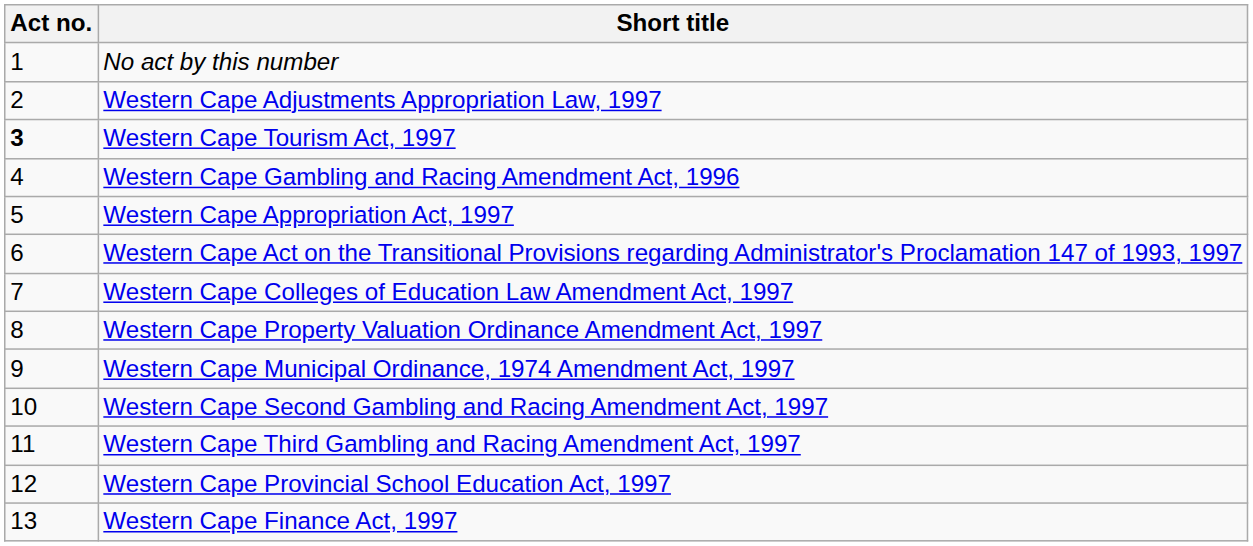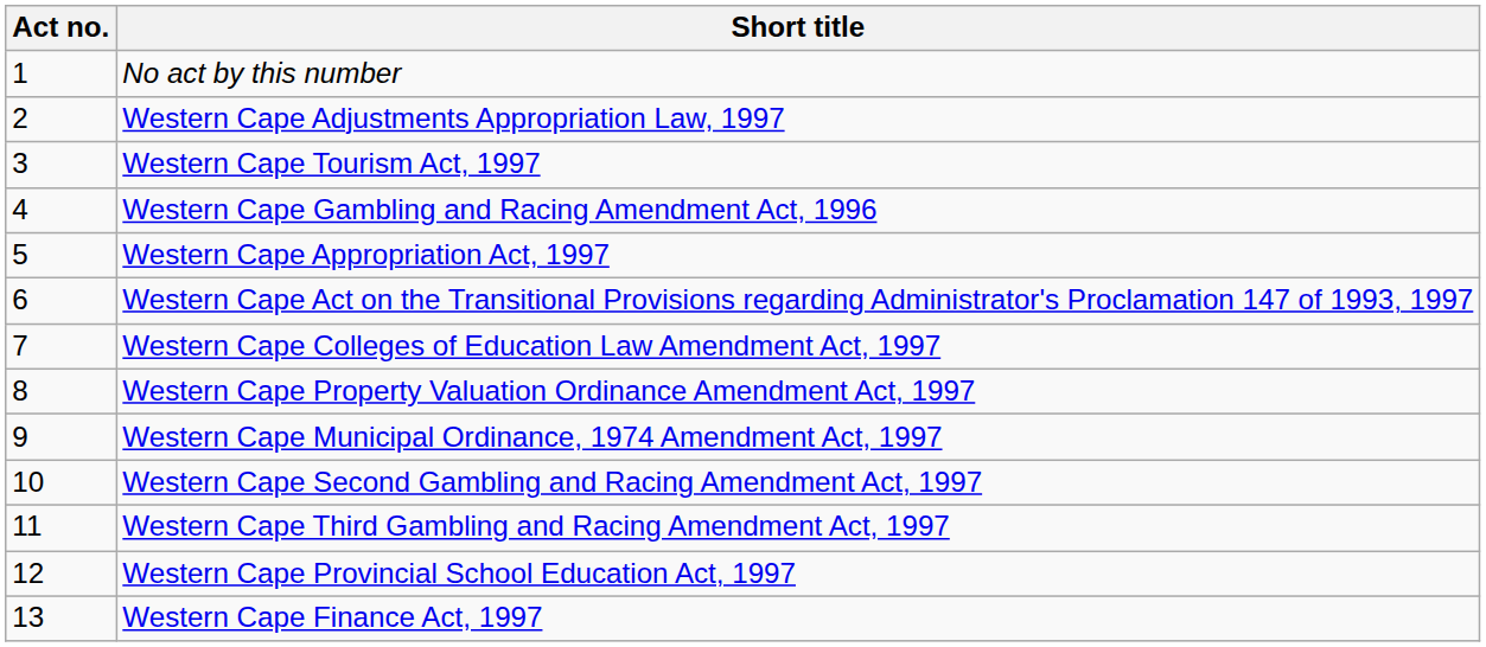Western Cape Tourism Act, 1997 | Act no.: bold -> normal
